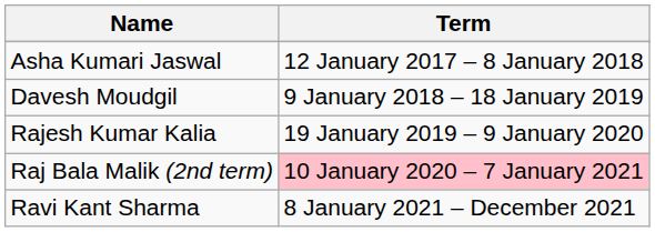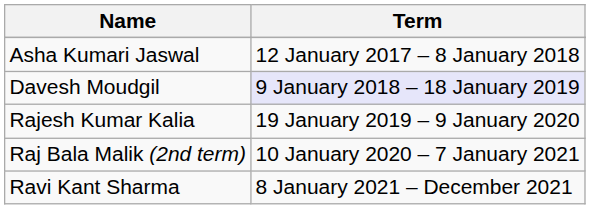Davesh Moudgil | Term: no background -> lavender background
Raj Bala Malik (2nd term) | Term: pink background -> no background
